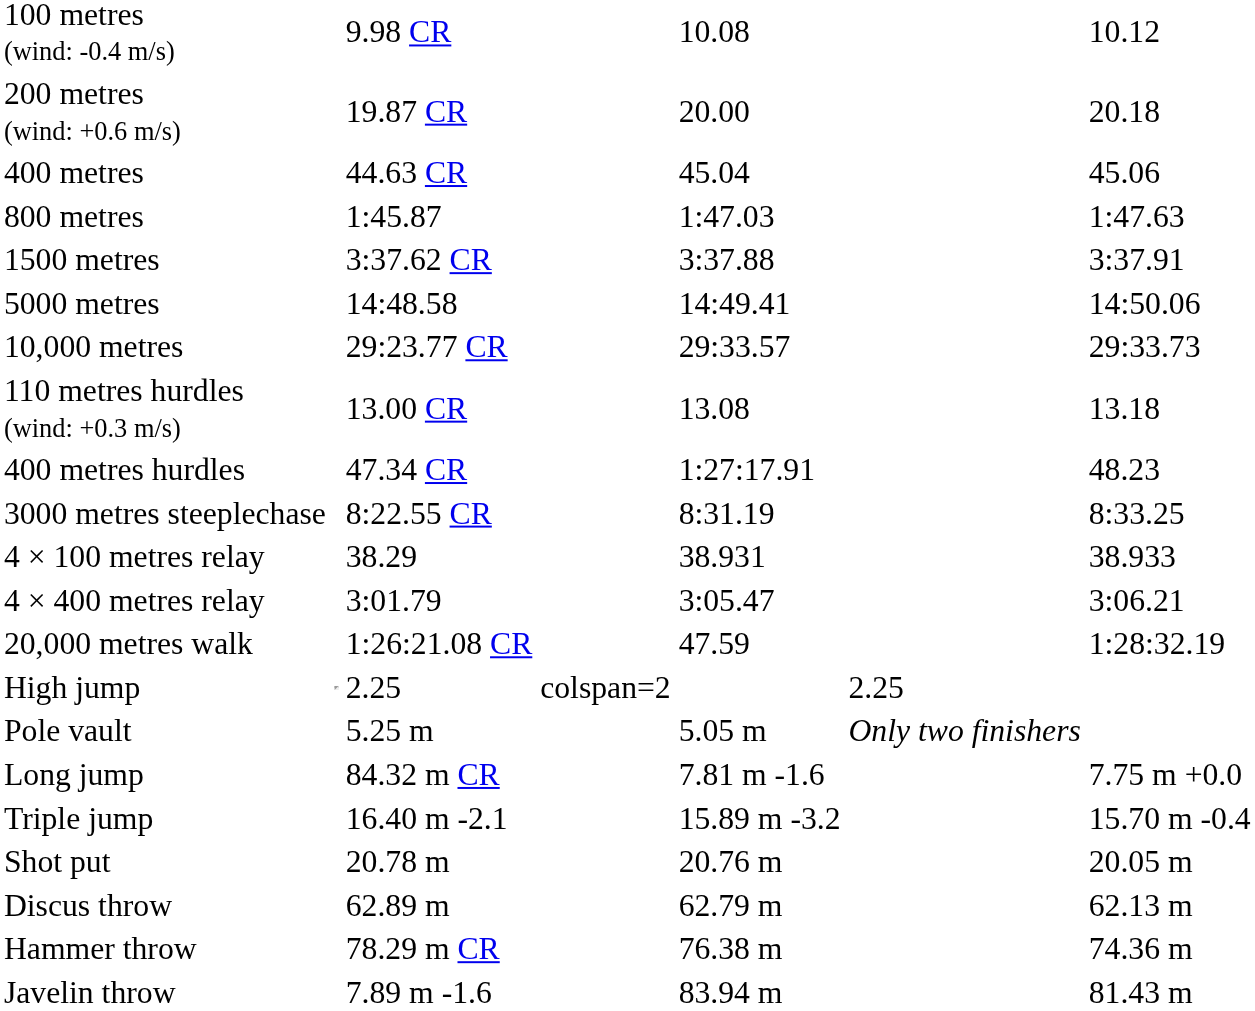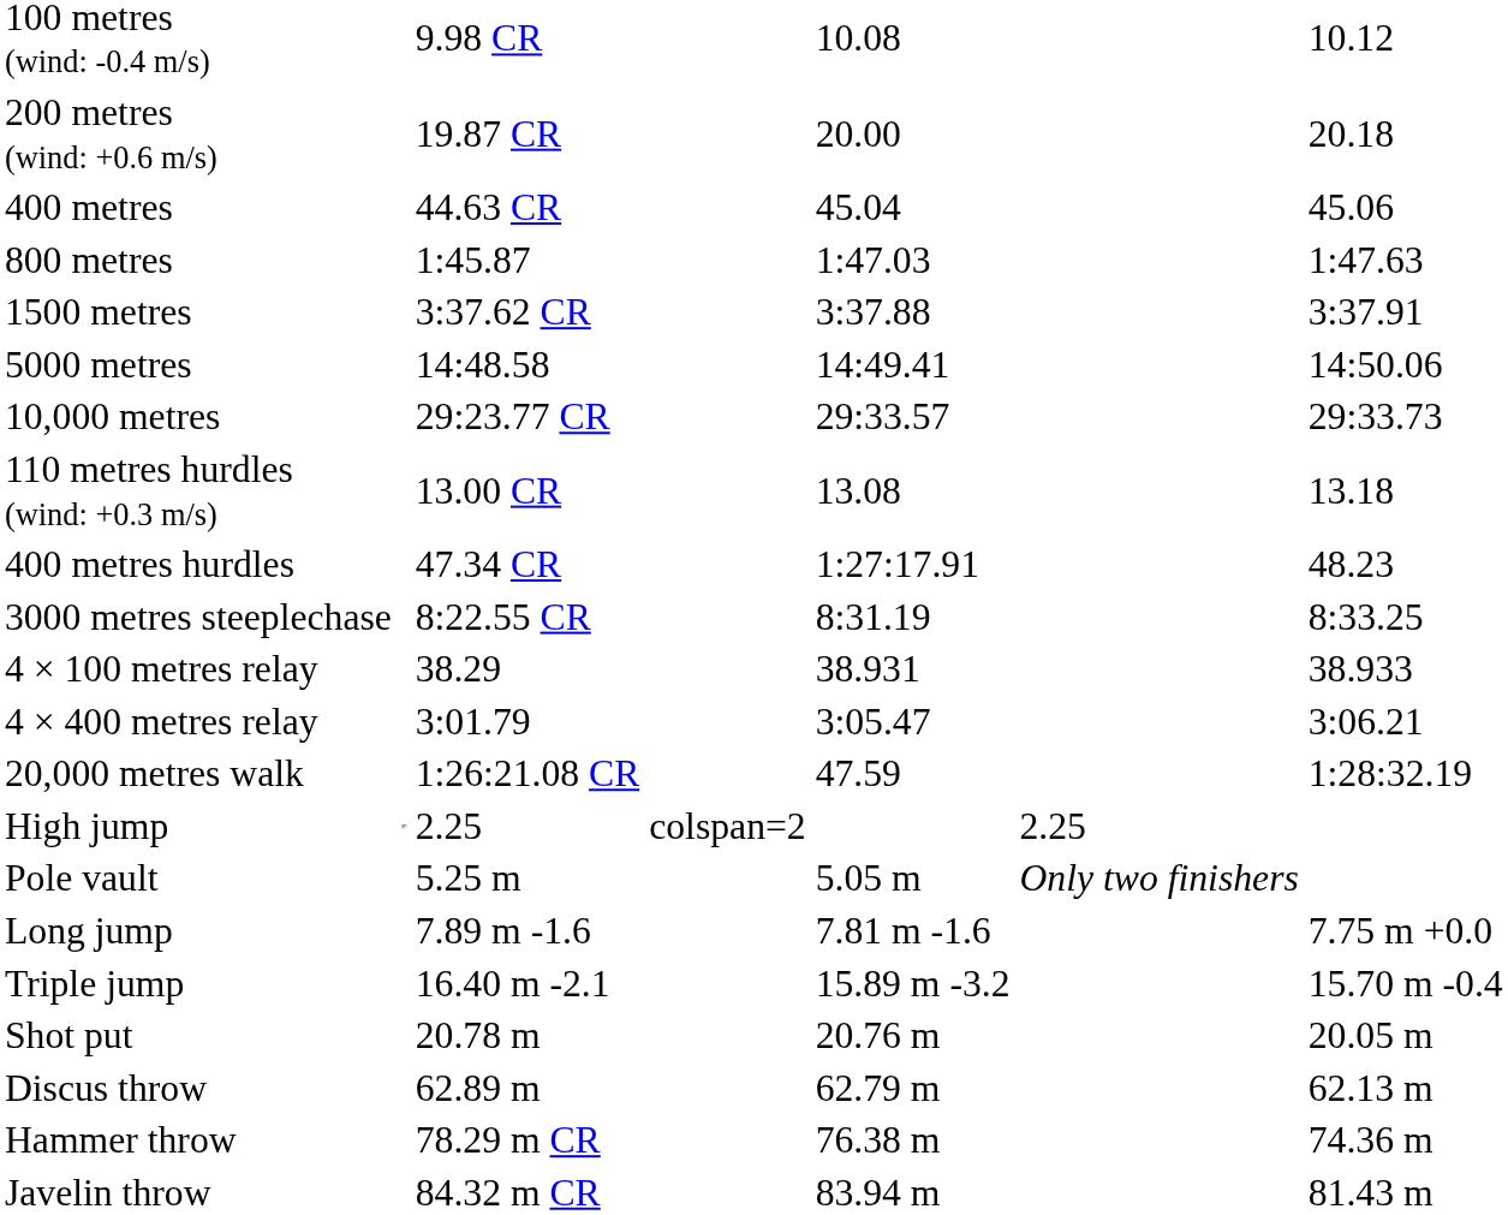Long jump | column 2: 84.32 m CR -> 7.89 m -1.6
Javelin throw | column 2: 7.89 m -1.6 -> 84.32 m CR
